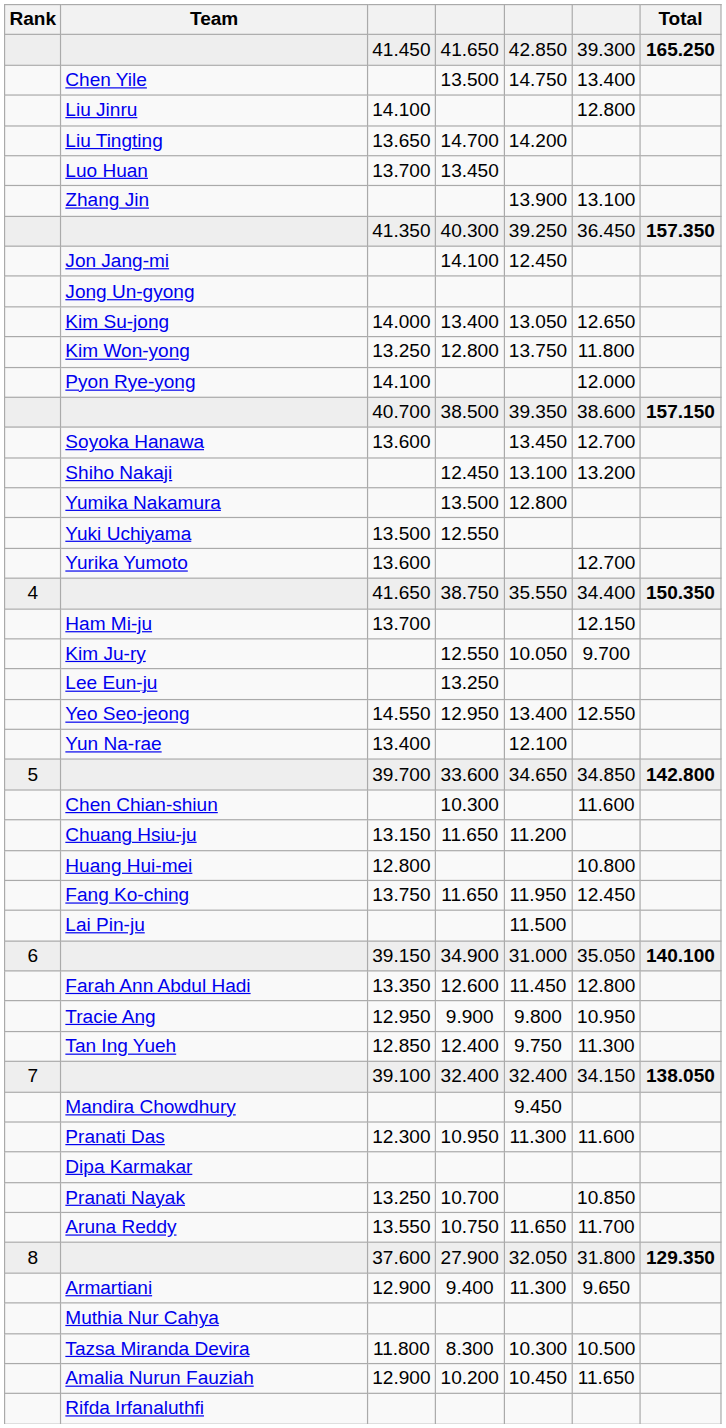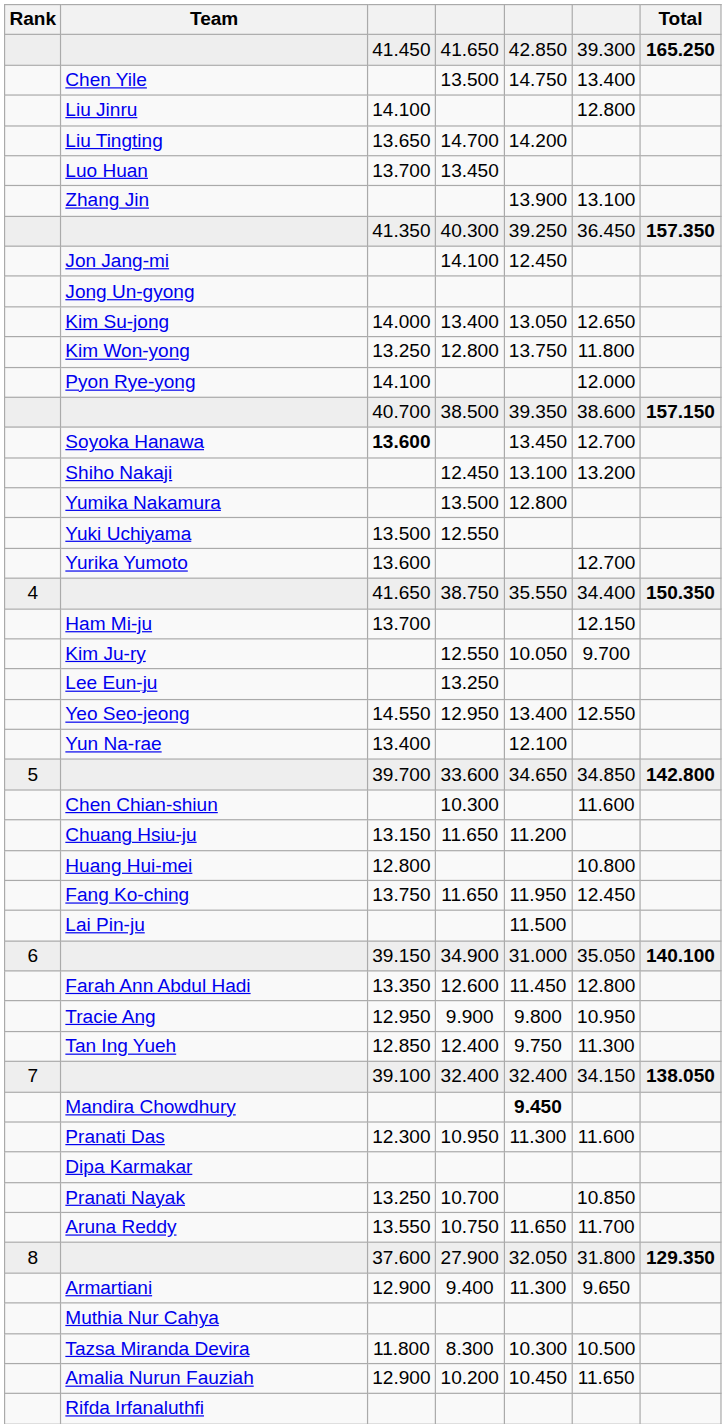Soyoka Hanawa | column 3: normal -> bold
Mandira Chowdhury | column 5: normal -> bold
